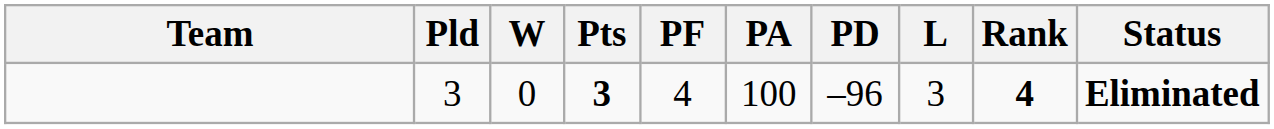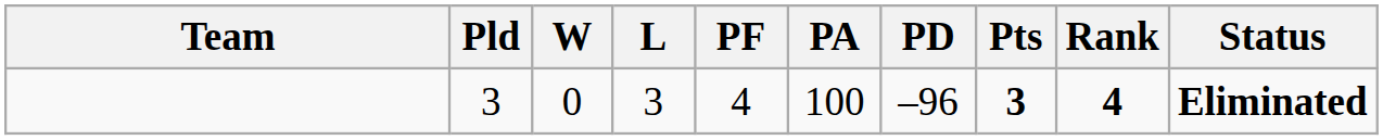columns swapped: L <-> Pts
